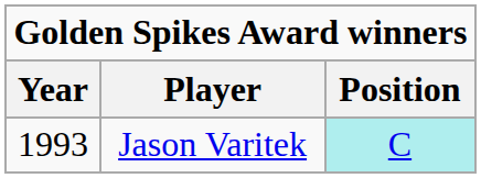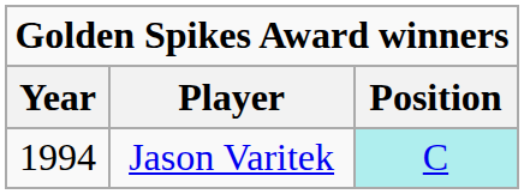Jason Varitek | Year: 1993 -> 1994
